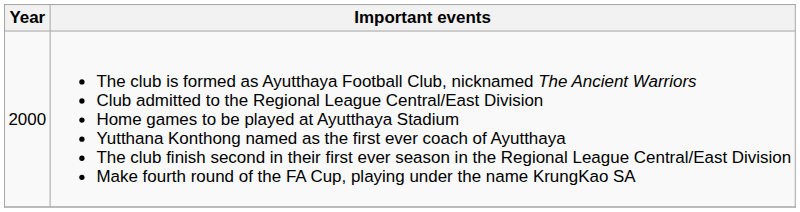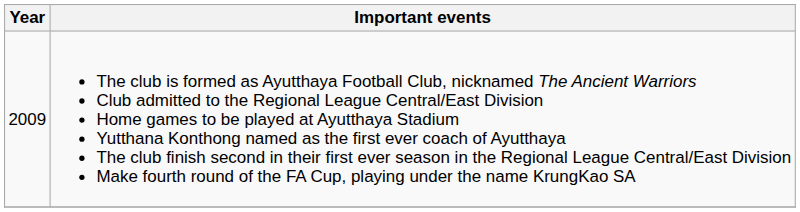row 2 | Year: 2000 -> 2009
